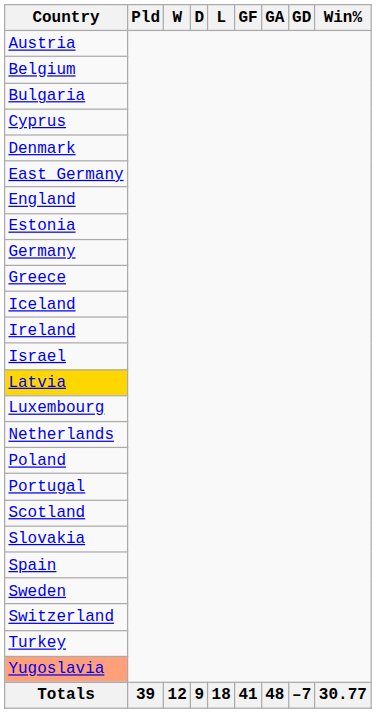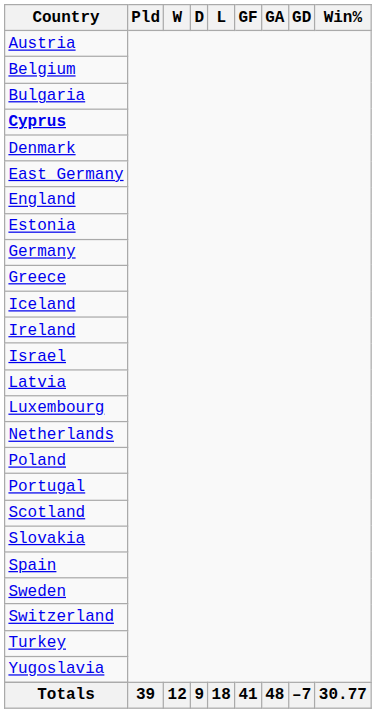Cyprus | Country: normal -> bold
Latvia | Country: gold background -> no background
Yugoslavia | Country: lightsalmon background -> no background
